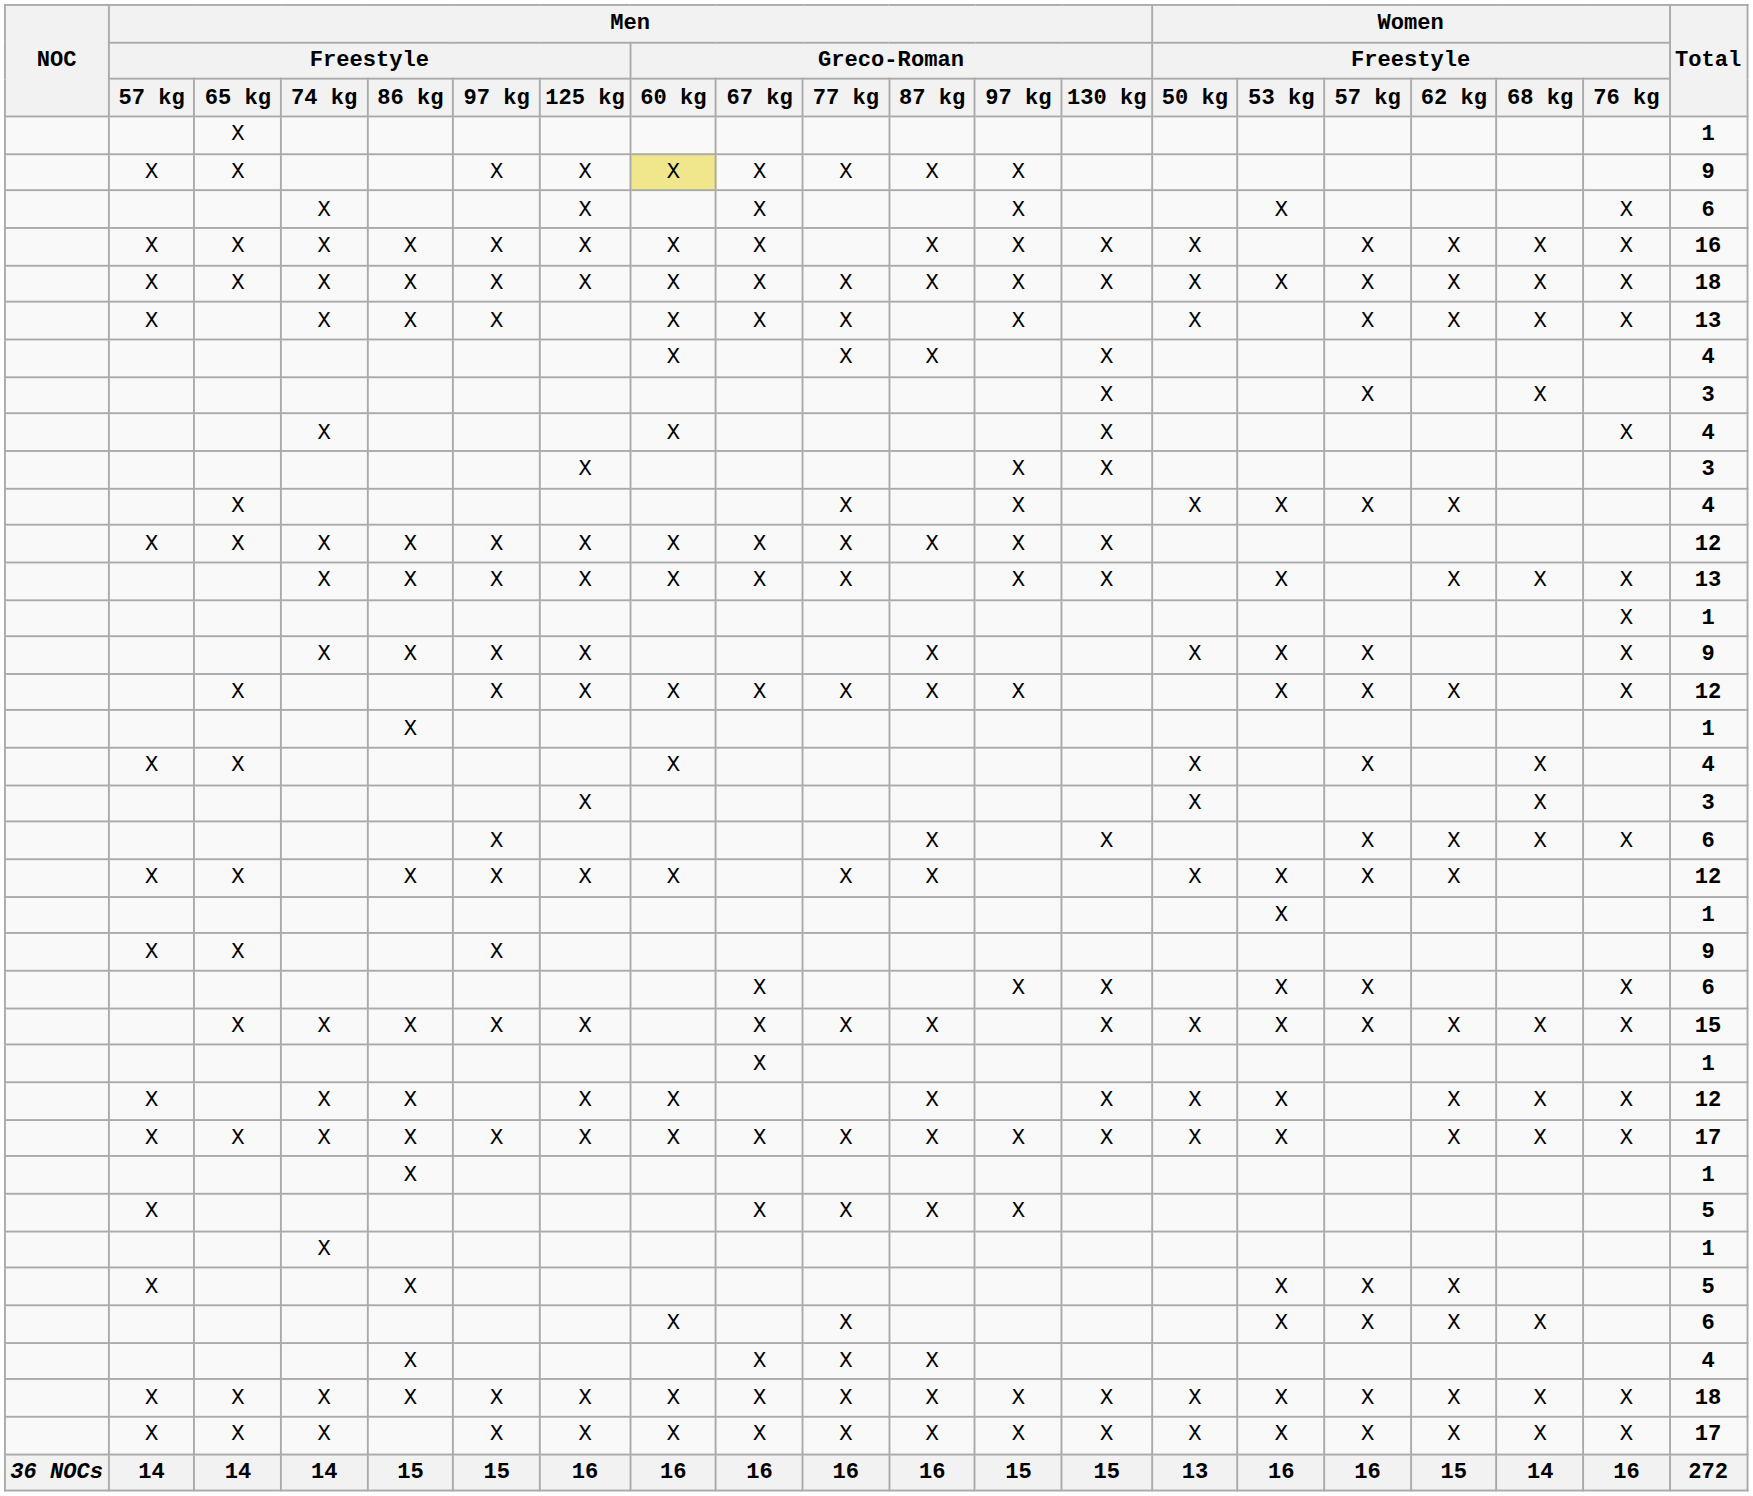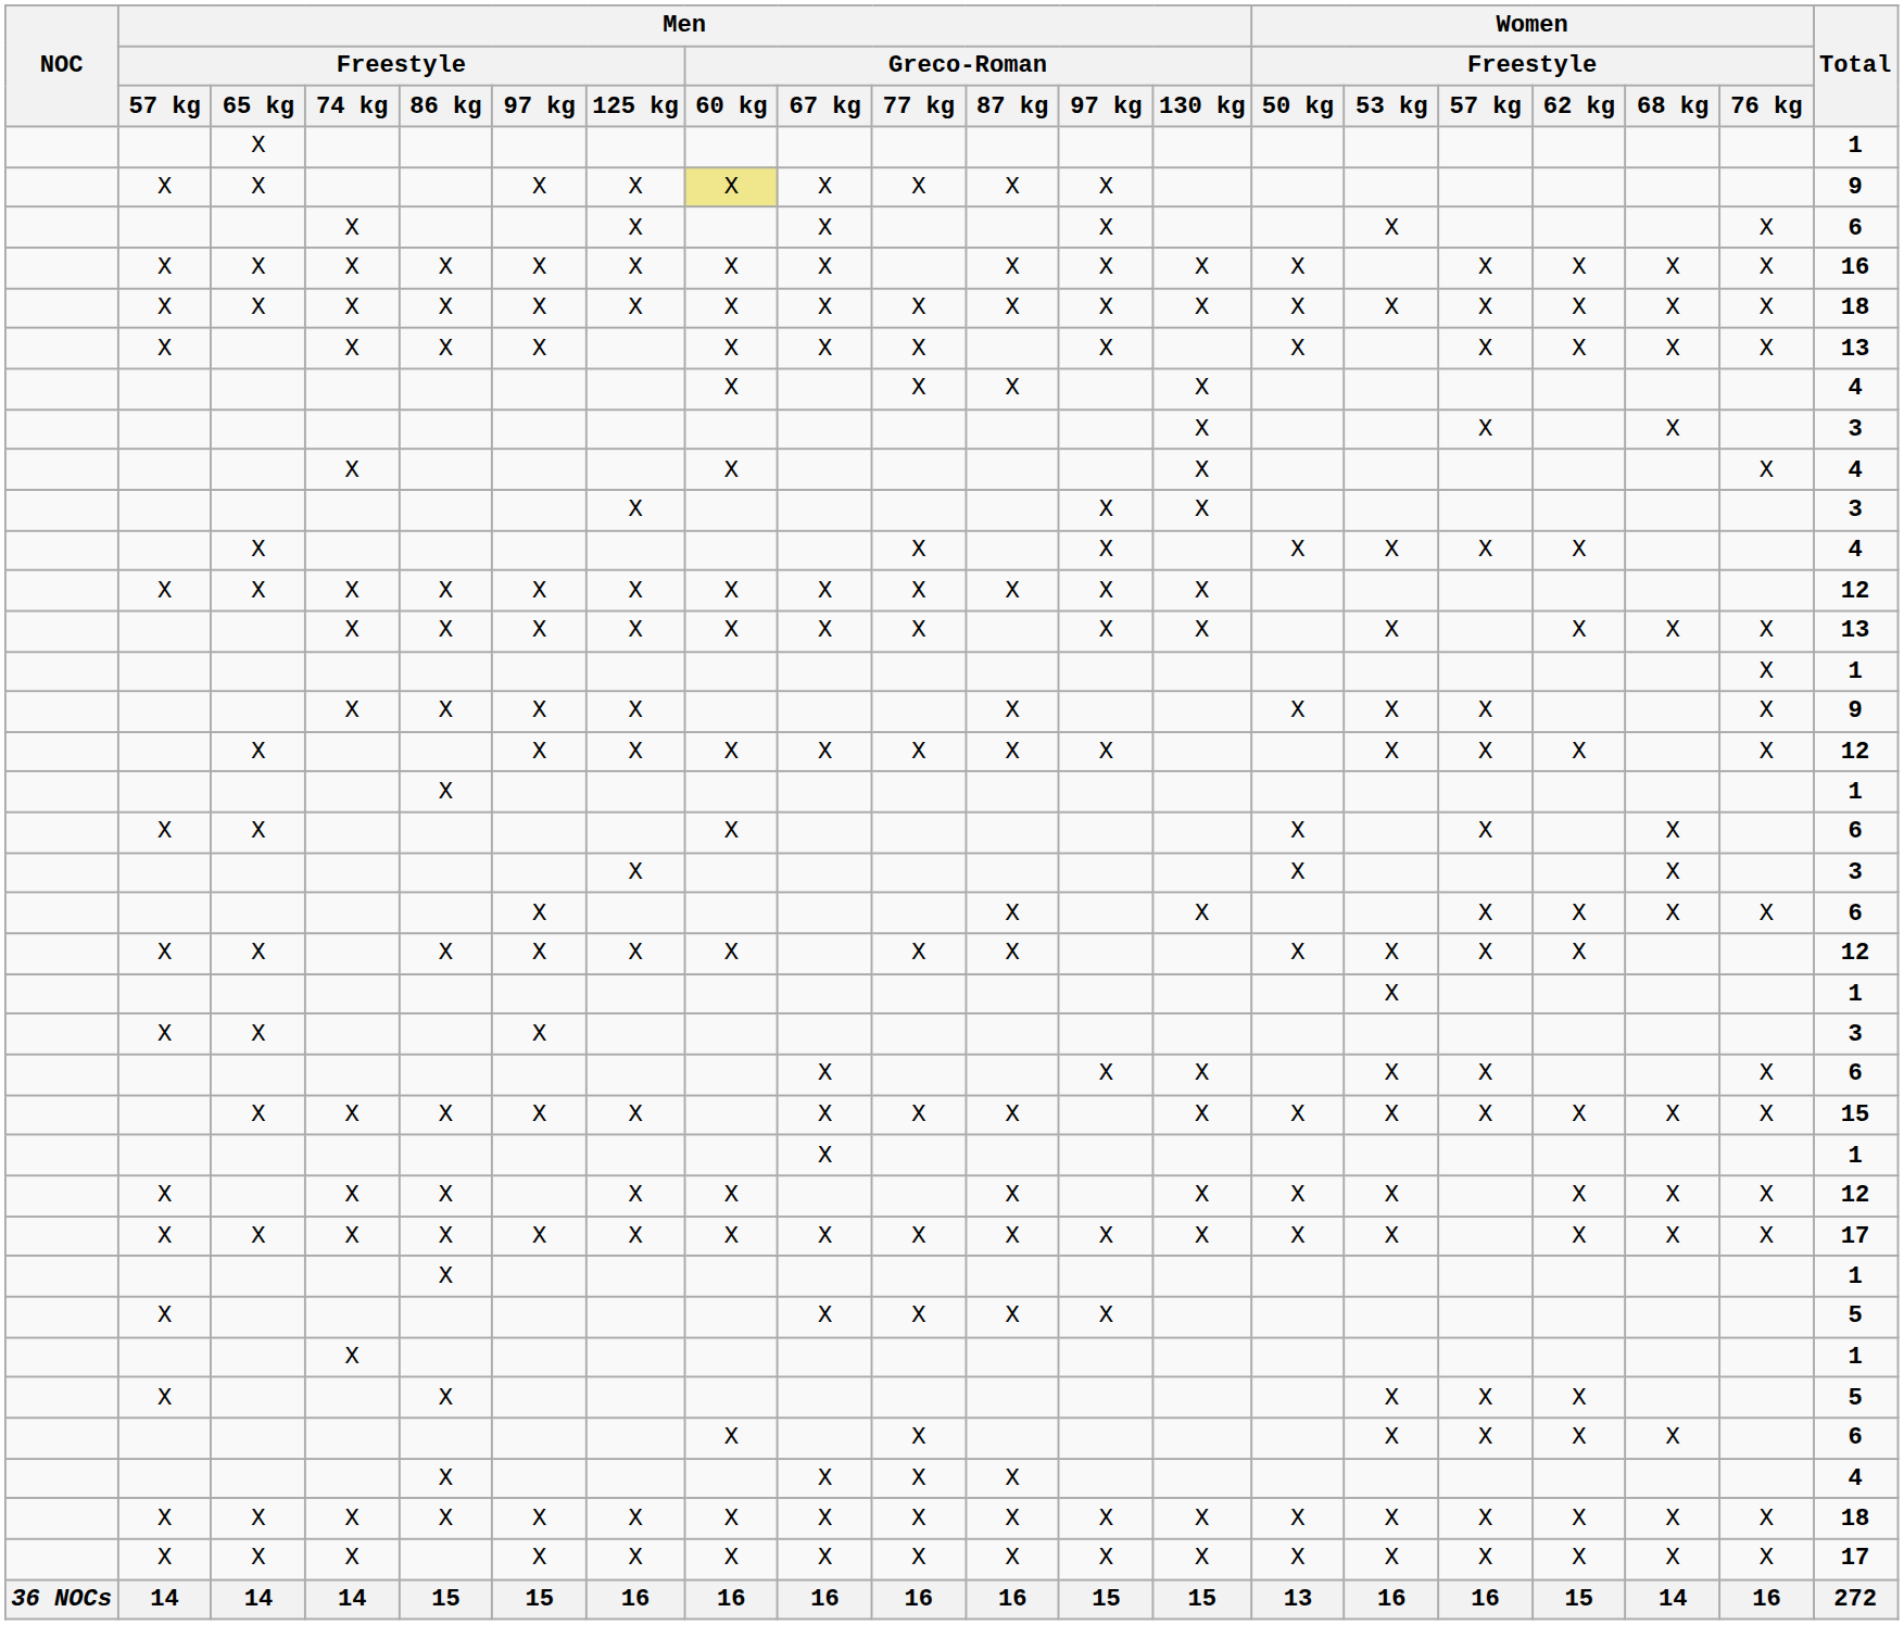row 21 | Total: 4 -> 6
row 26 | Total: 9 -> 3
